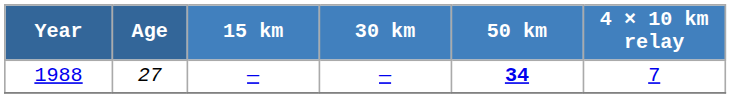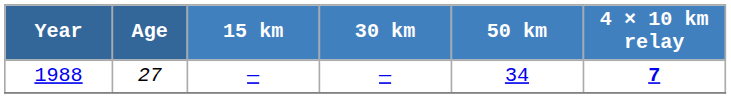1988 | 50 km: bold -> normal
1988 | 4 × 10 km relay: normal -> bold
